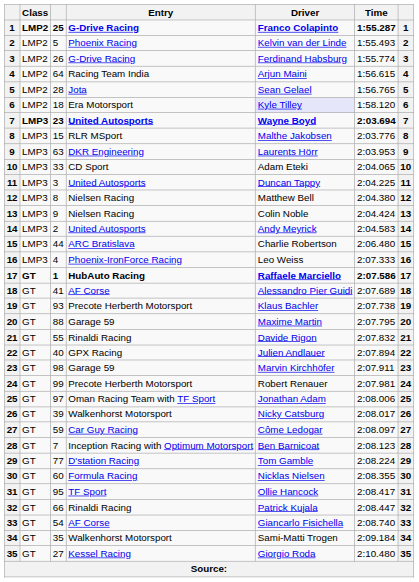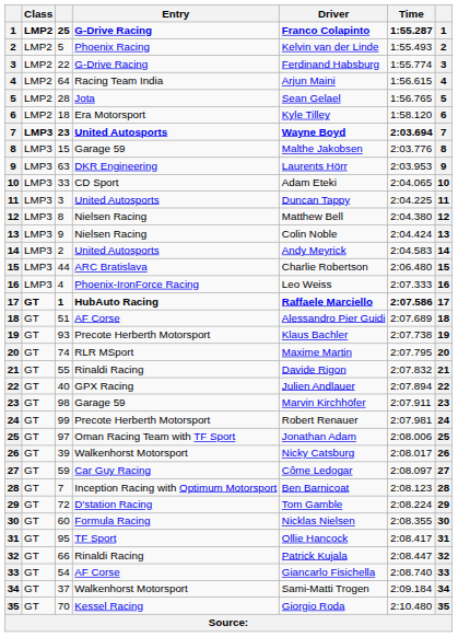row 4 | column 3: 26 -> 22
row 7 | Driver: lavender background -> no background
row 9 | Entry: RLR MSport -> Garage 59
row 19 | column 3: 41 -> 51
row 21 | column 3: 88 -> 74
row 21 | Entry: Garage 59 -> RLR MSport
row 30 | column 3: 77 -> 72
row 35 | column 3: 35 -> 37
row 36 | column 3: 27 -> 70
